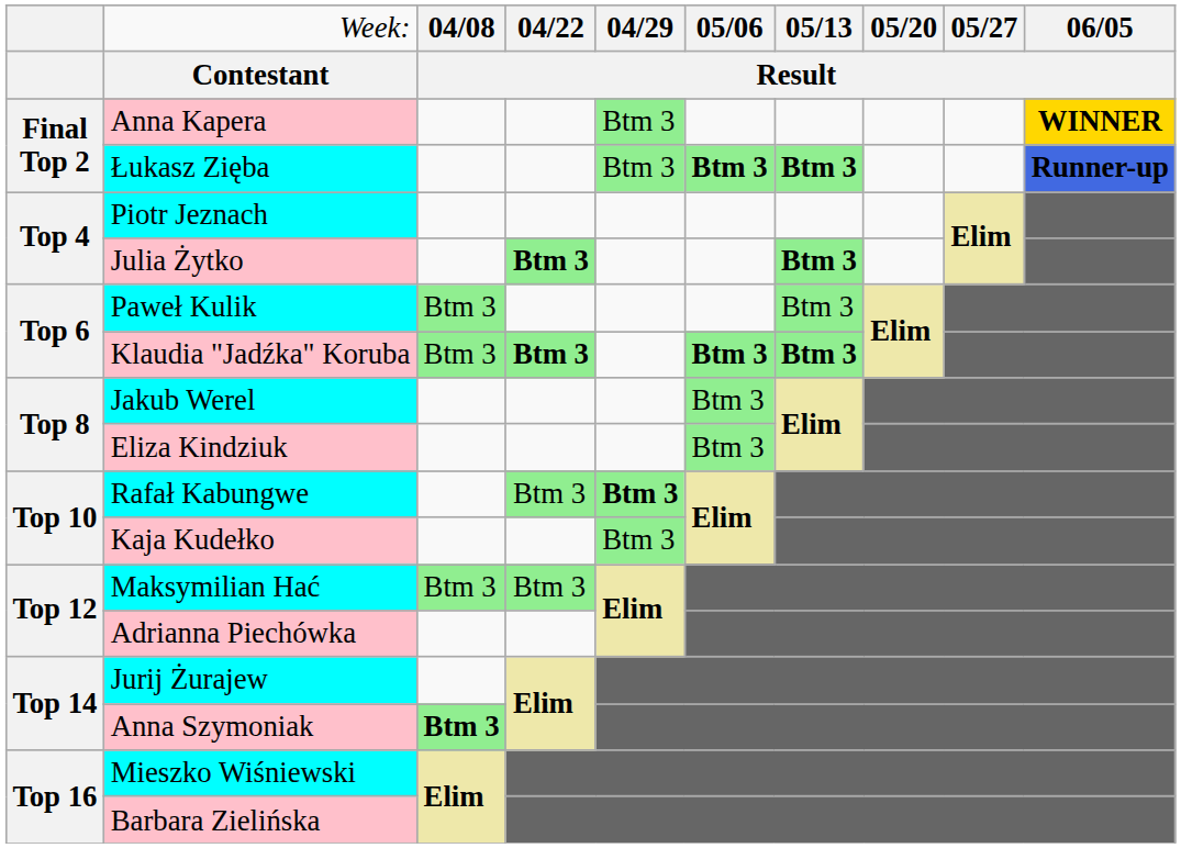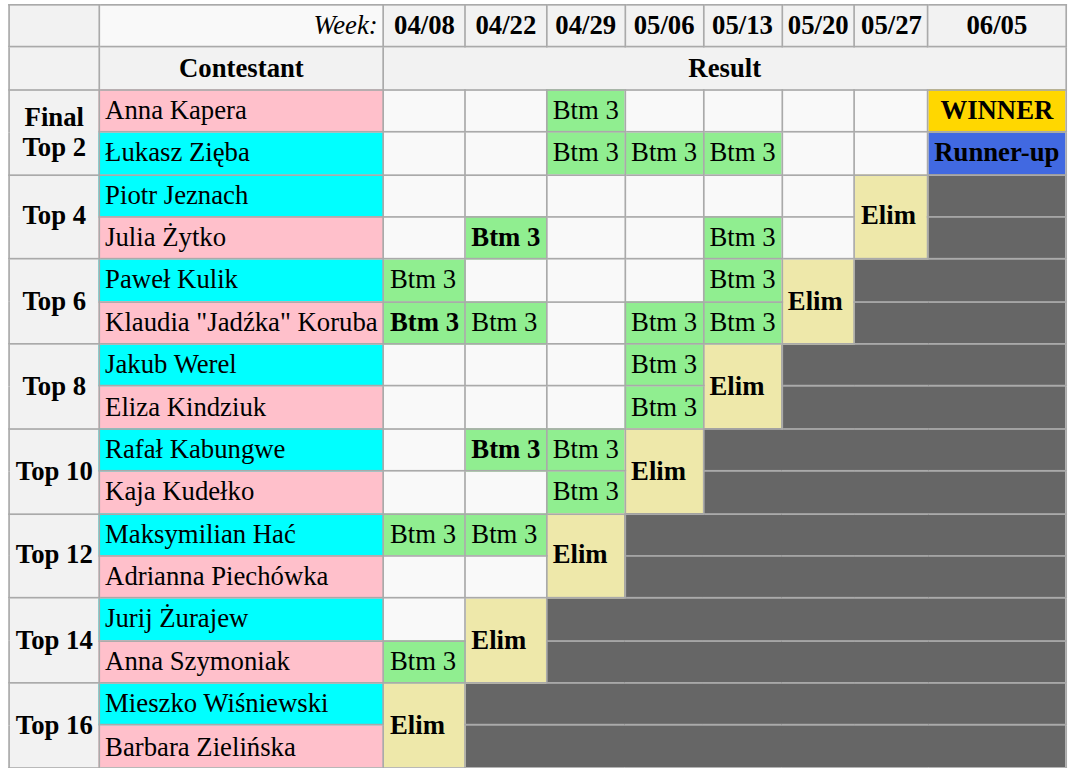Łukasz Zięba | column 6: bold -> normal
Łukasz Zięba | column 7: bold -> normal
Julia Żytko | column 7: bold -> normal
Klaudia "Jadźka" Koruba | column 3: normal -> bold
Klaudia "Jadźka" Koruba | column 4: bold -> normal
Klaudia "Jadźka" Koruba | column 6: bold -> normal
Klaudia "Jadźka" Koruba | column 7: bold -> normal
Rafał Kabungwe | column 4: normal -> bold
Rafał Kabungwe | column 5: bold -> normal
Anna Szymoniak | column 3: bold -> normal
